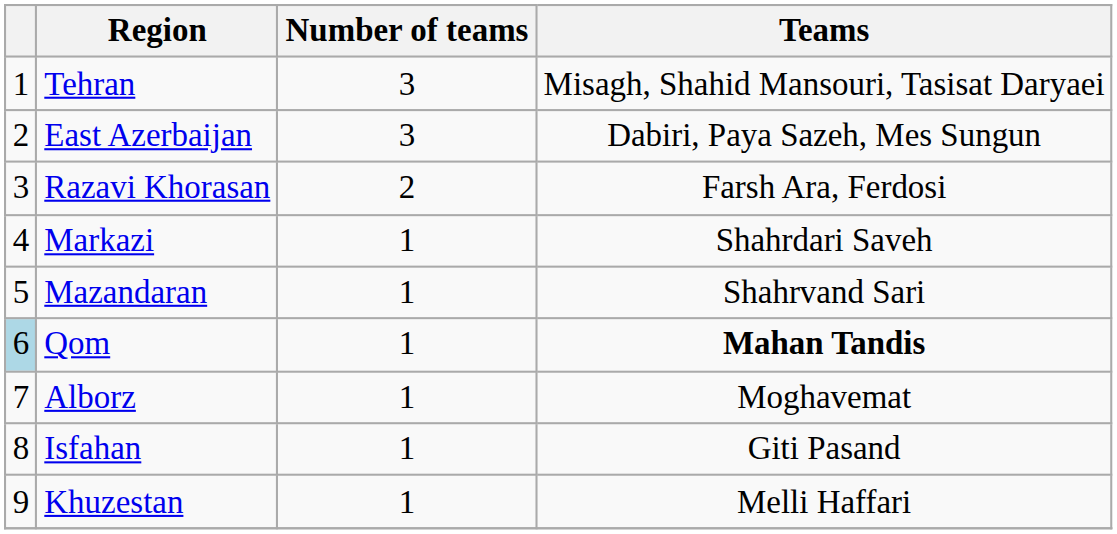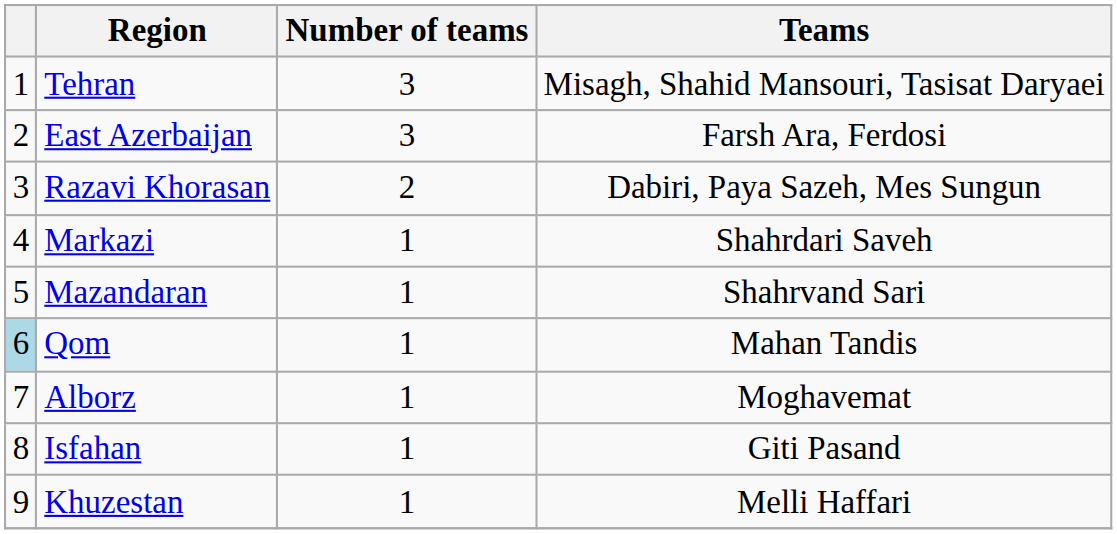East Azerbaijan | Teams: Dabiri, Paya Sazeh, Mes Sungun -> Farsh Ara, Ferdosi
Razavi Khorasan | Teams: Farsh Ara, Ferdosi -> Dabiri, Paya Sazeh, Mes Sungun
Qom | Teams: bold -> normal
